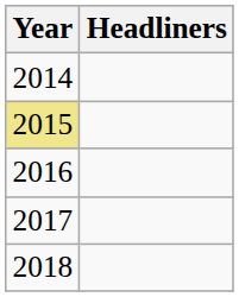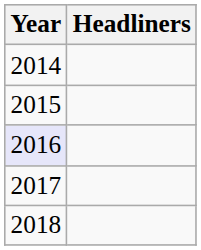2015 | Year: khaki background -> no background
2016 | Year: no background -> lavender background
